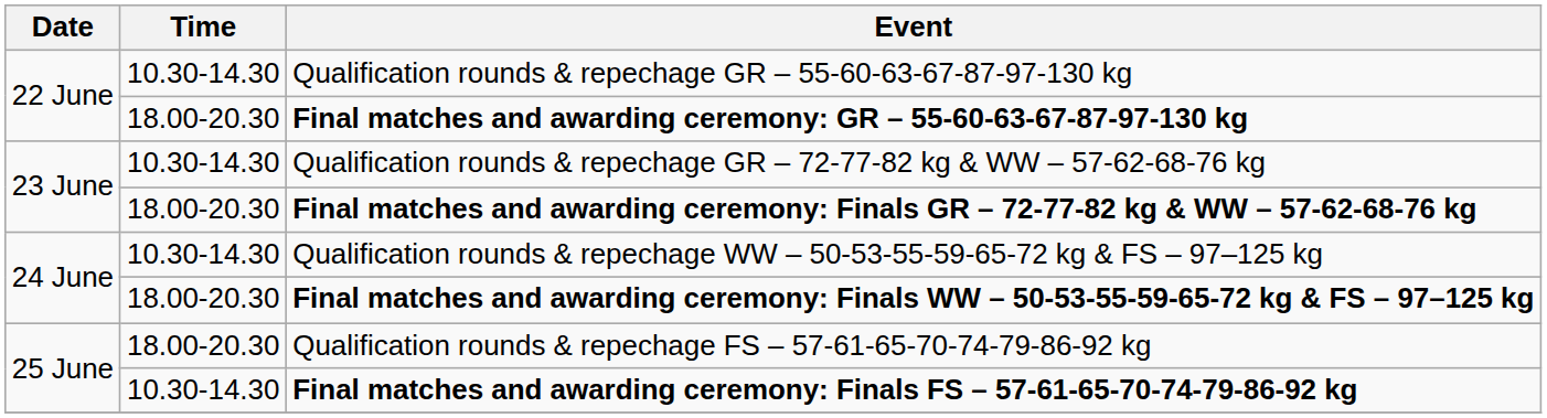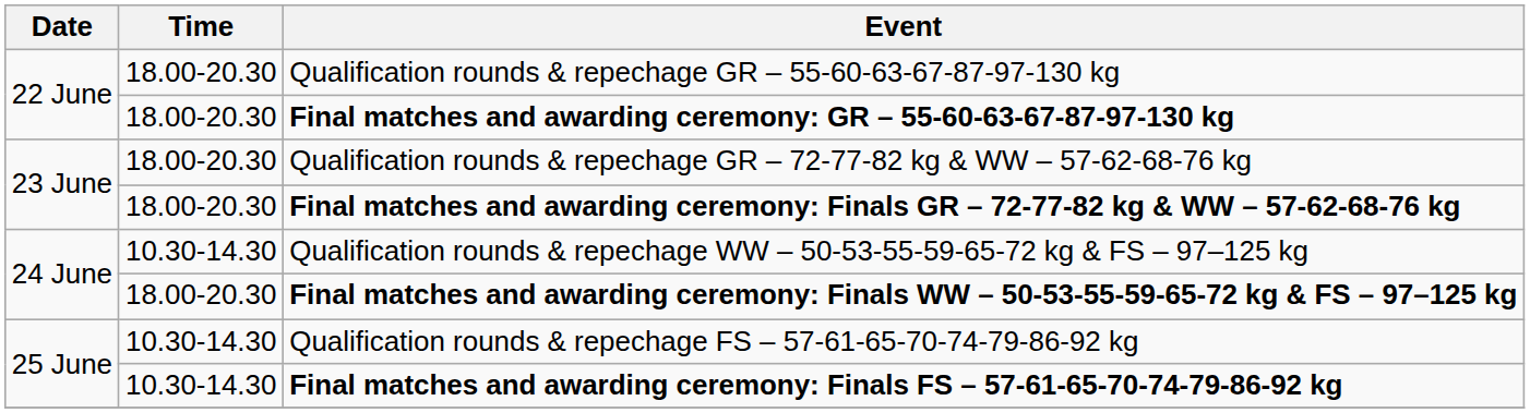row 2 | Time: 10.30-14.30 -> 18.00-20.30
row 4 | Time: 10.30-14.30 -> 18.00-20.30
row 8 | Time: 18.00-20.30 -> 10.30-14.30
